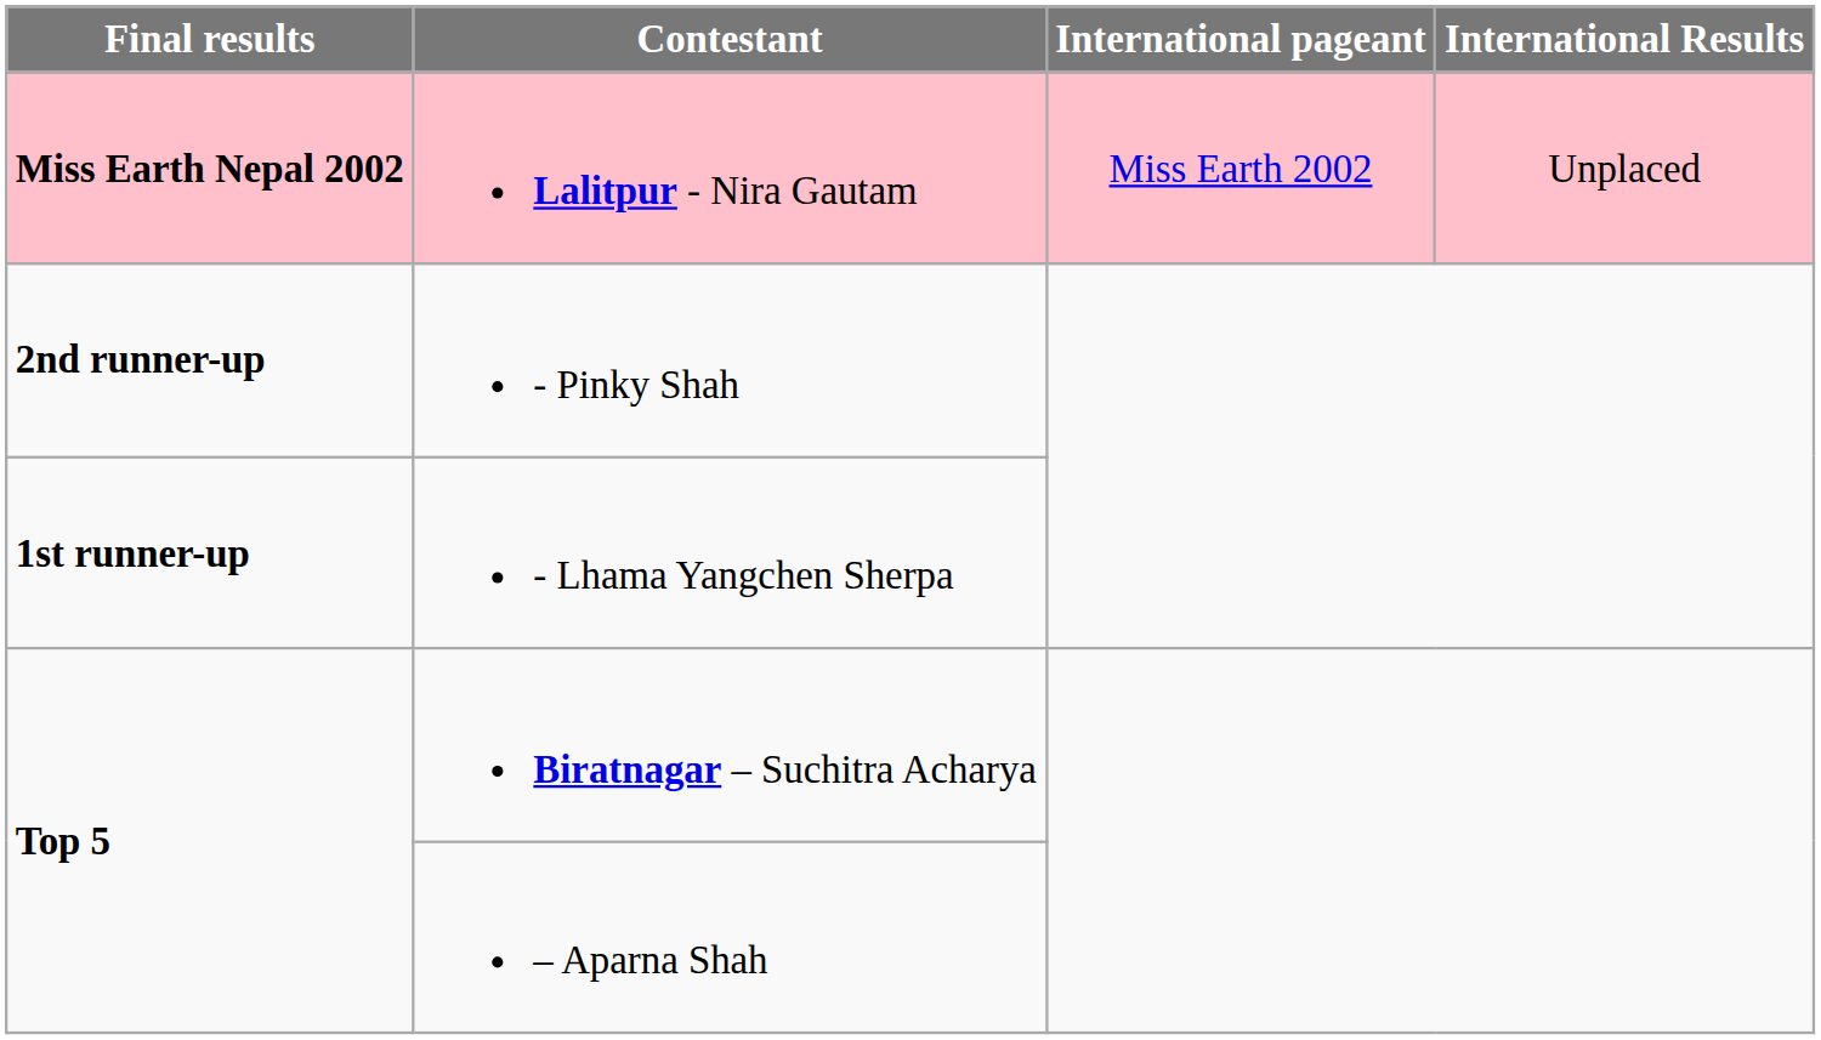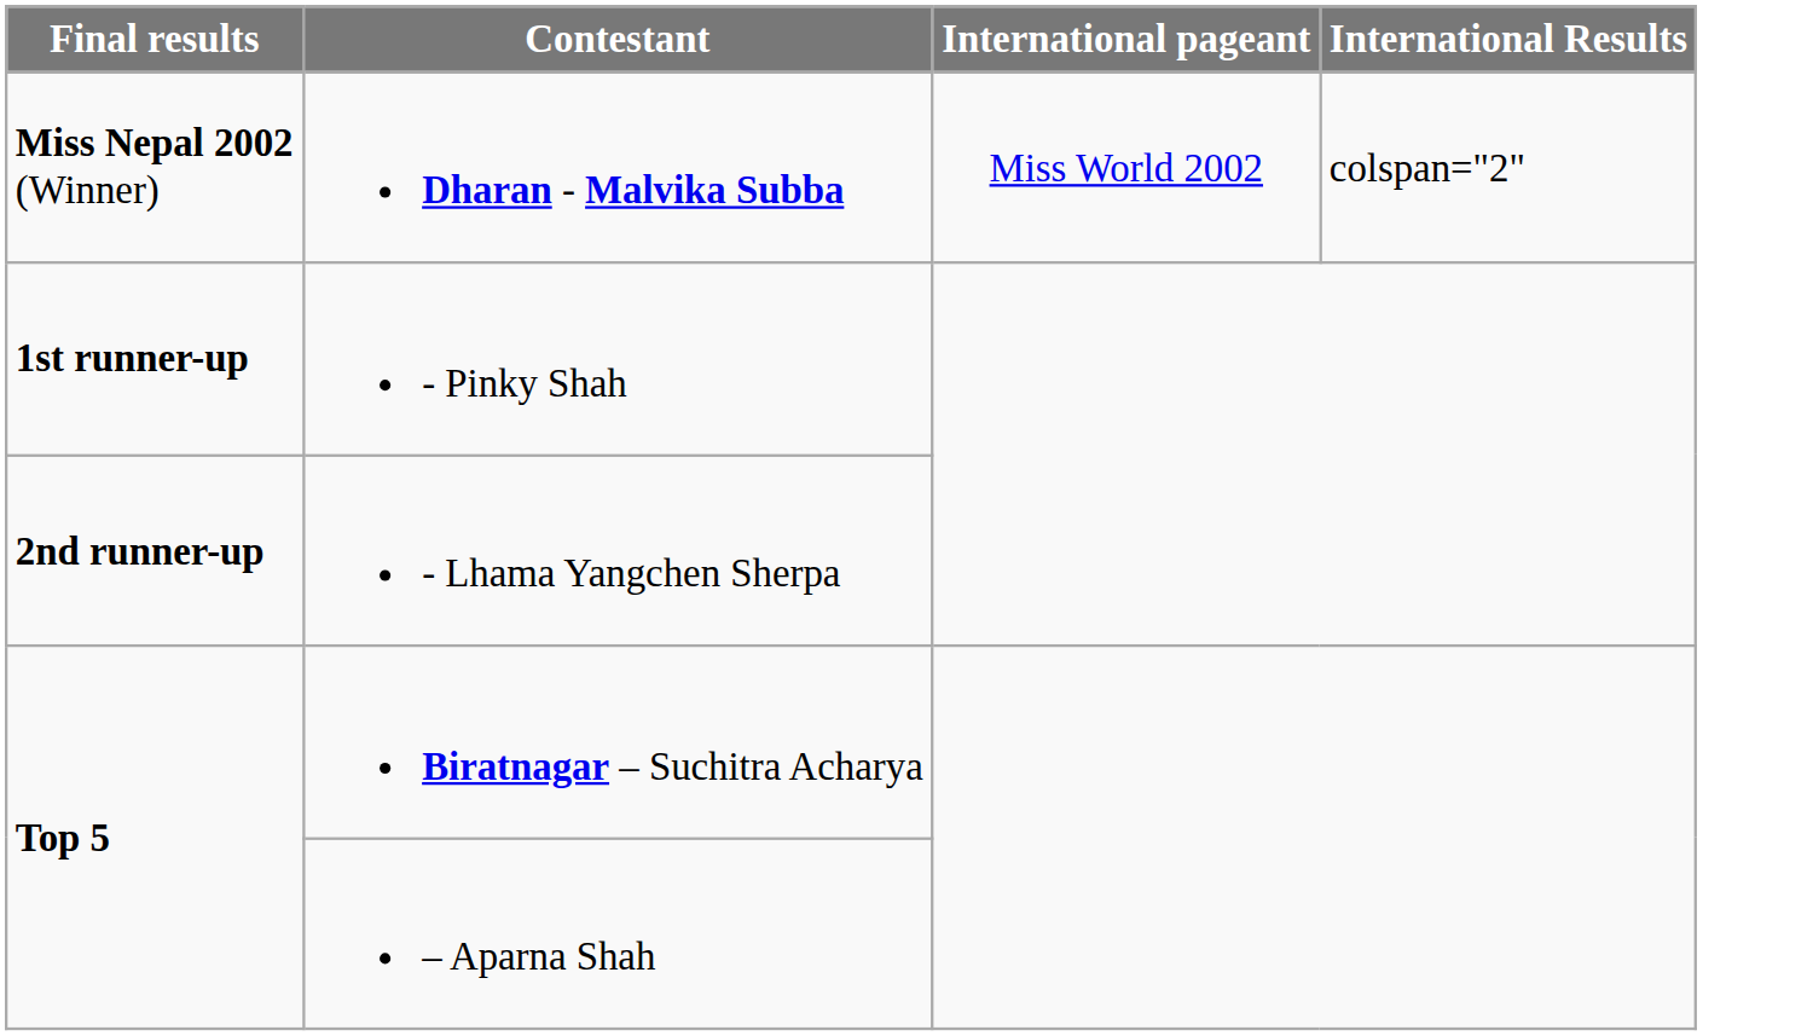+ row: Miss Nepal 2002 (Winner) | Dharan - Malvika Subba | Miss World 2002 | colspan="2"
- row: Miss Earth Nepal 2002 | Lalitpur - Nira Gautam | Miss Earth 2002 | Unplaced
- Pinky Shah | Final results: 2nd runner-up -> 1st runner-up
- Lhama Yangchen Sherpa | Final results: 1st runner-up -> 2nd runner-up
